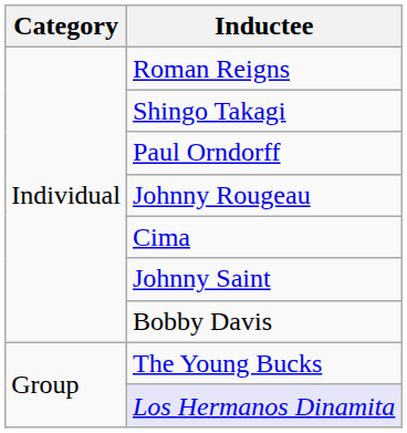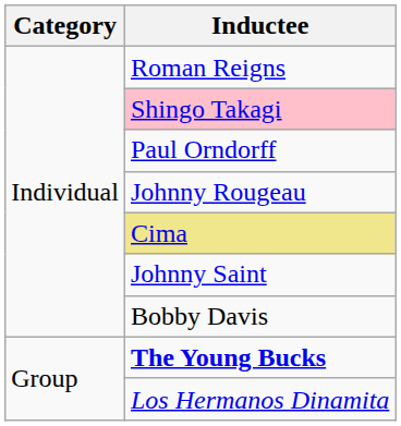Shingo Takagi | Inductee: no background -> pink background
Cima | Inductee: no background -> khaki background
The Young Bucks | Inductee: normal -> bold
Los Hermanos Dinamita | Inductee: lavender background -> no background
